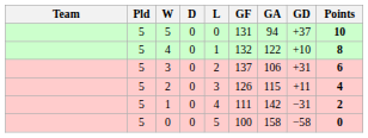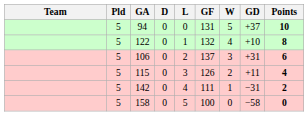columns swapped: W <-> GA
